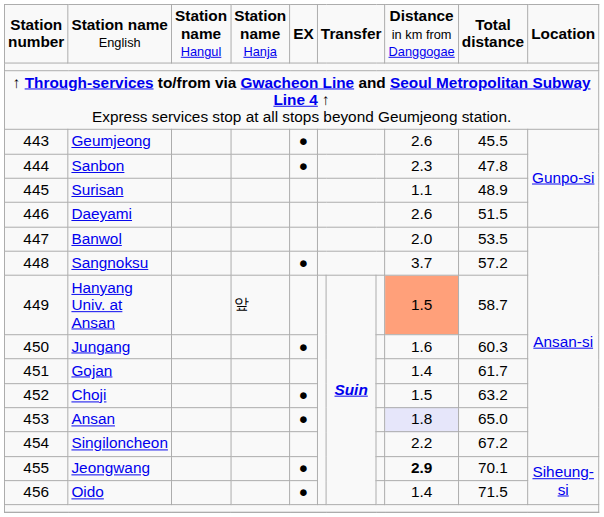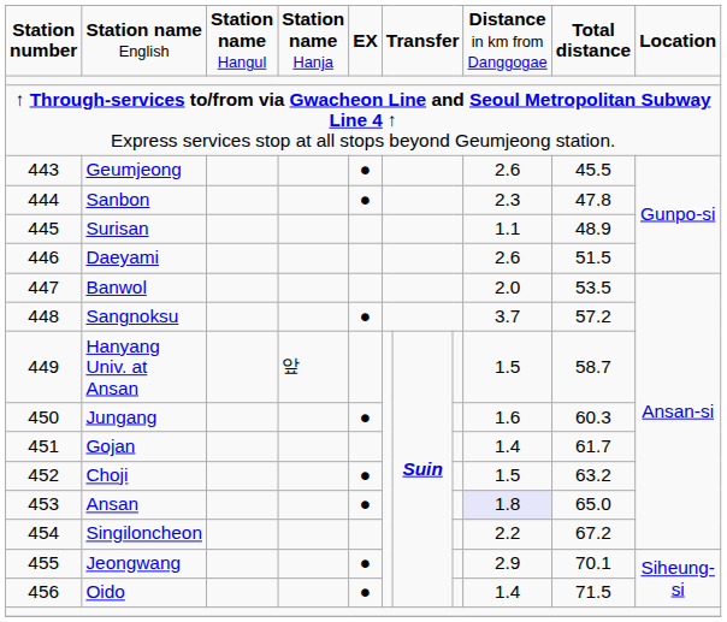Hanyang Univ. at Ansan | column 9: lightsalmon background -> no background
Jeongwang | column 9: bold -> normal
